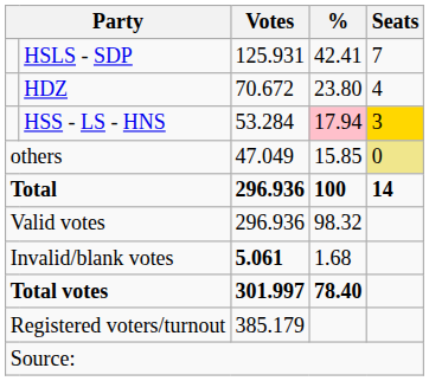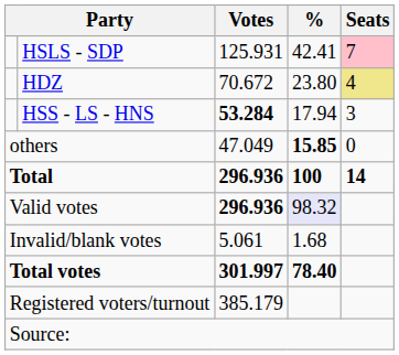HSLS - SDP | Seats: no background -> pink background
HDZ | Seats: no background -> khaki background
HSS - LS - HNS | Votes: normal -> bold
HSS - LS - HNS | %: pink background -> no background
HSS - LS - HNS | Seats: gold background -> no background
others | %: normal -> bold
others | Seats: khaki background -> no background
Valid votes | Votes: normal -> bold
Valid votes | %: no background -> lavender background
Invalid/blank votes | Votes: bold -> normal
